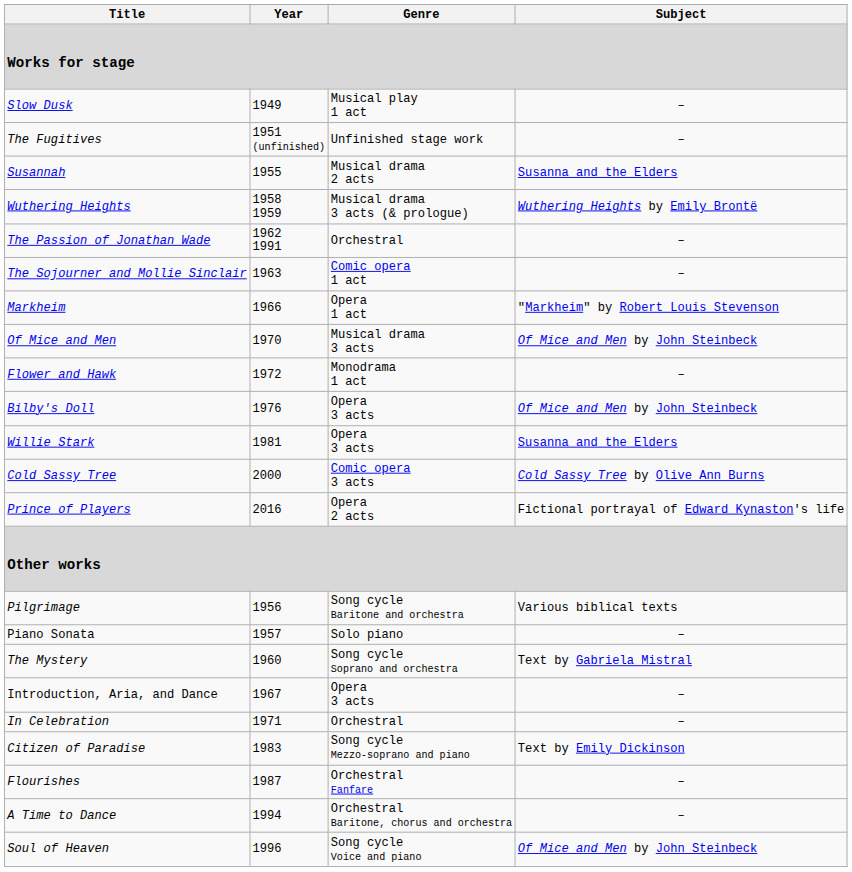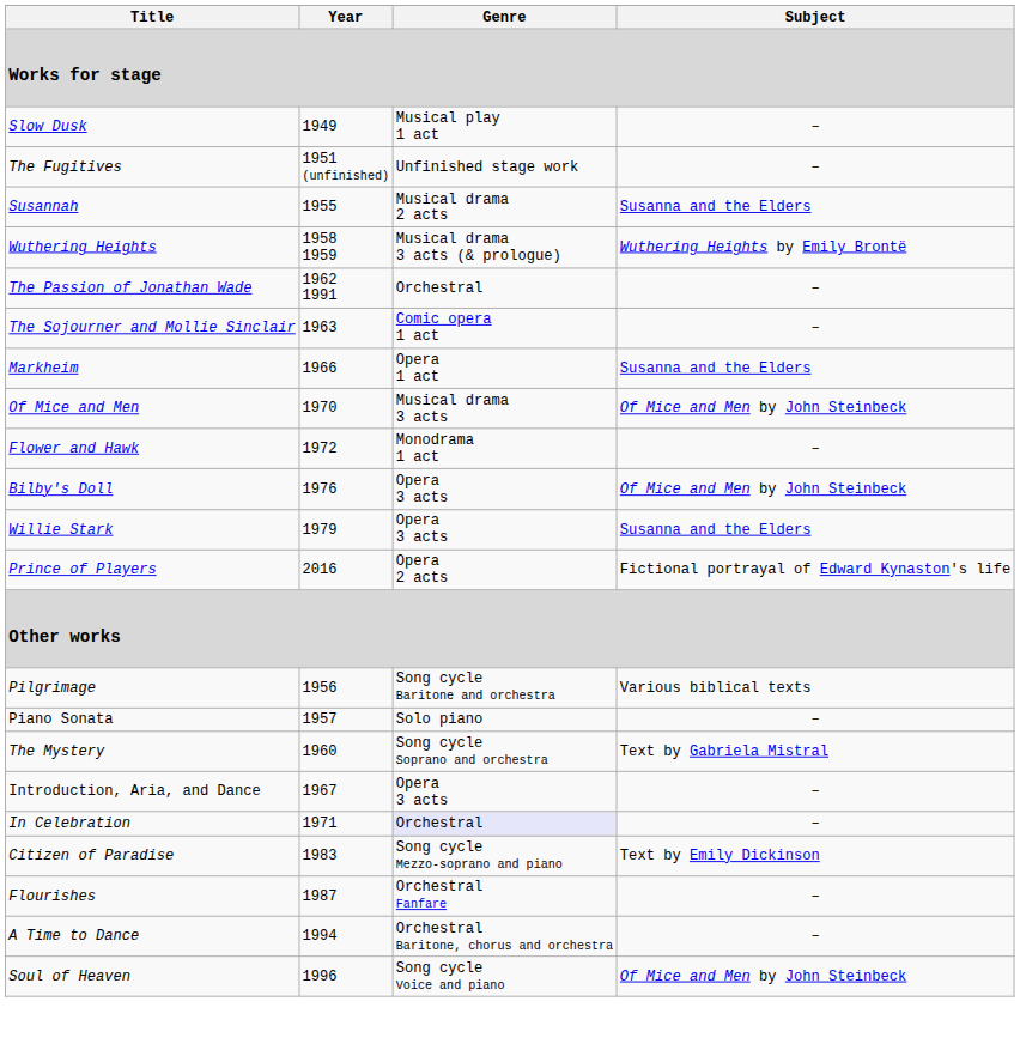Markheim | Subject: "Markheim" by Robert Louis Stevenson -> Susanna and the Elders
Willie Stark | Year: 1981 -> 1979
- row: Cold Sassy Tree | 2000 | Comic opera 3 acts | Cold Sassy Tree by Olive Ann Burns
In Celebration | Genre: no background -> lavender background
